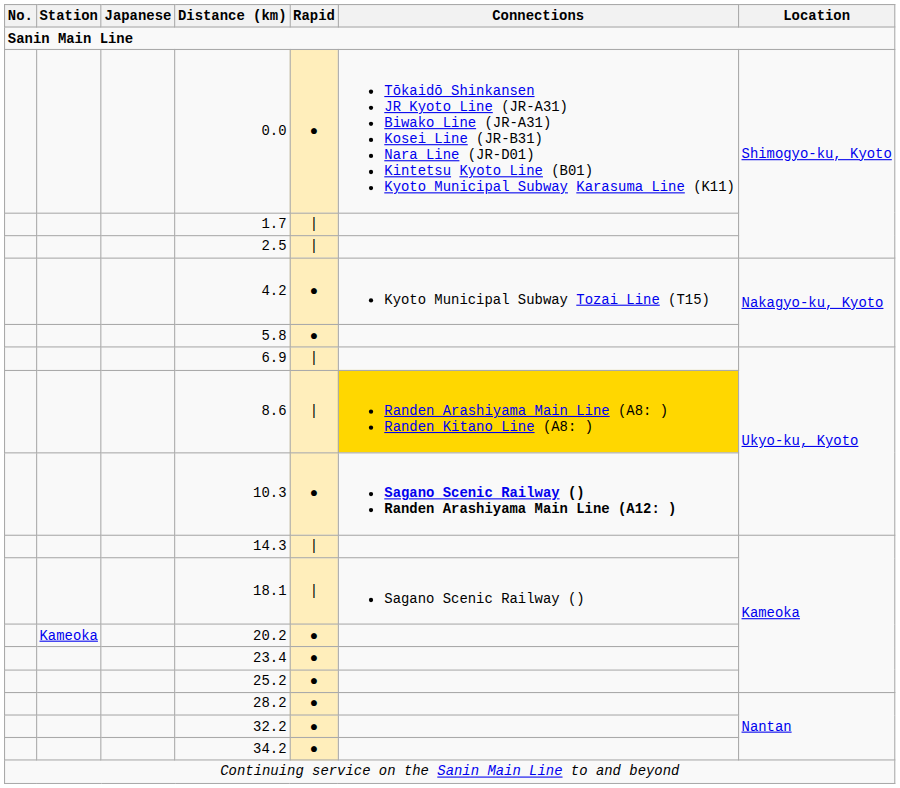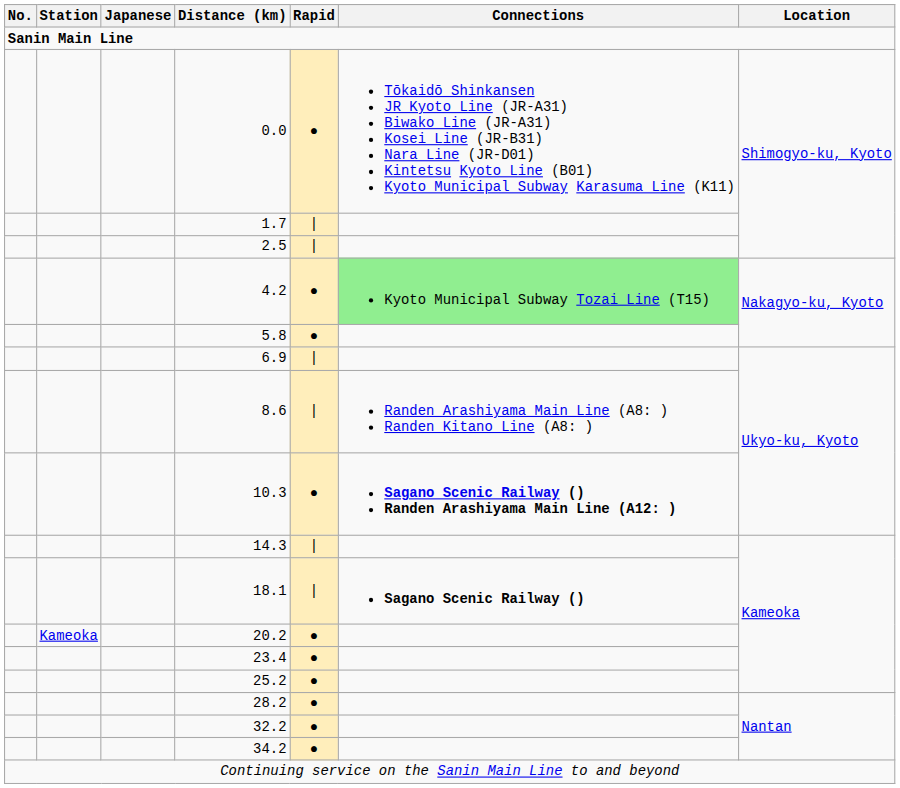4.2 | Connections: no background -> lightgreen background
8.6 | Connections: gold background -> no background
18.1 | Connections: normal -> bold
